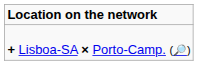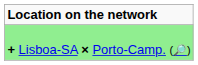row 2 | column 1: no background -> lightgreen background
